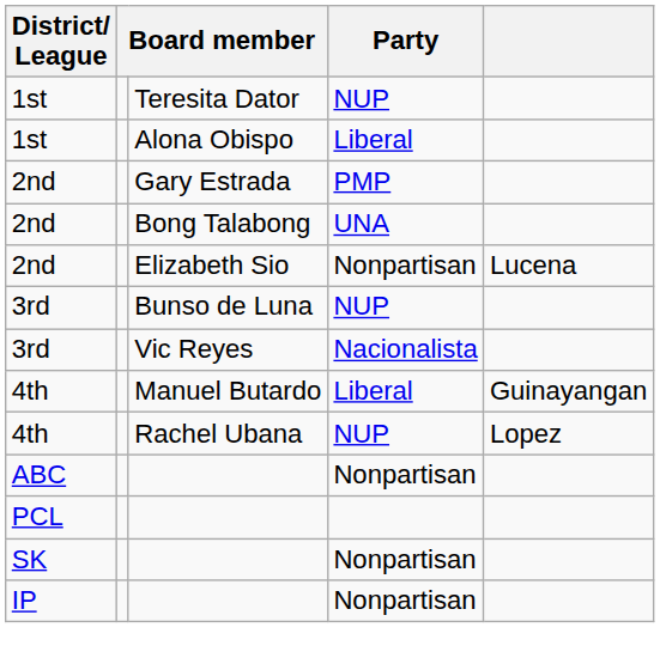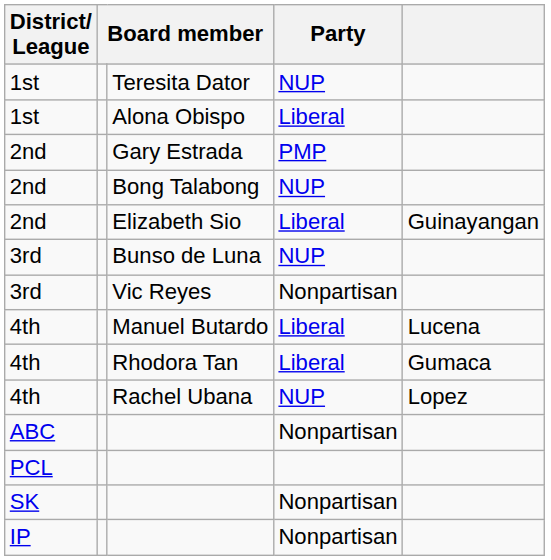Bong Talabong | Party: UNA -> NUP
Elizabeth Sio | Party: Nonpartisan -> Liberal
Elizabeth Sio | column 5: Lucena -> Guinayangan
Vic Reyes | Party: Nacionalista -> Nonpartisan
Manuel Butardo | column 5: Guinayangan -> Lucena
+ row: 4th | Rhodora Tan | Liberal | Gumaca
